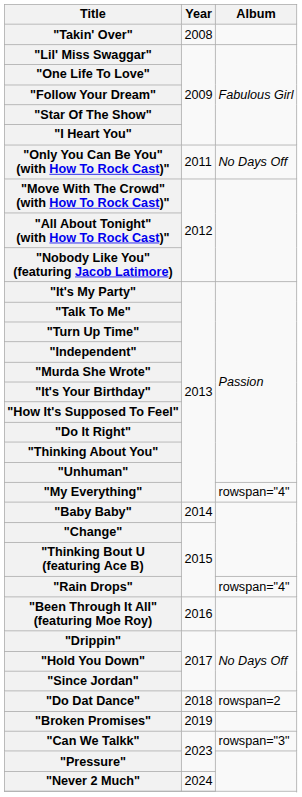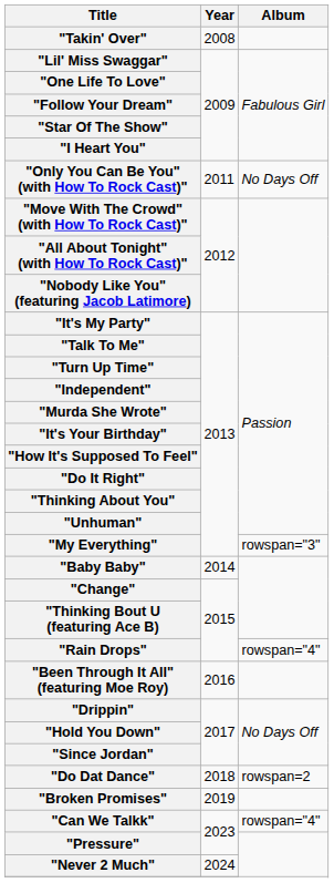"My Everything" | Album: rowspan="4" -> rowspan="3"
"Can We Talkk" | Album: rowspan="3" -> rowspan="4"
